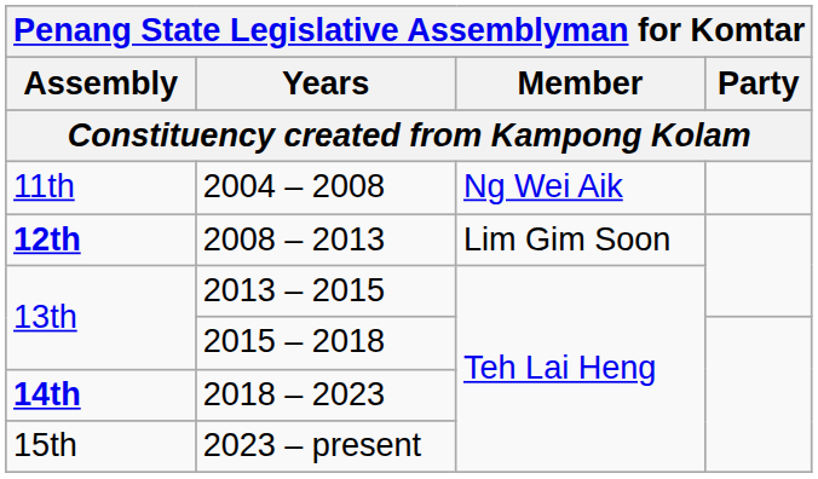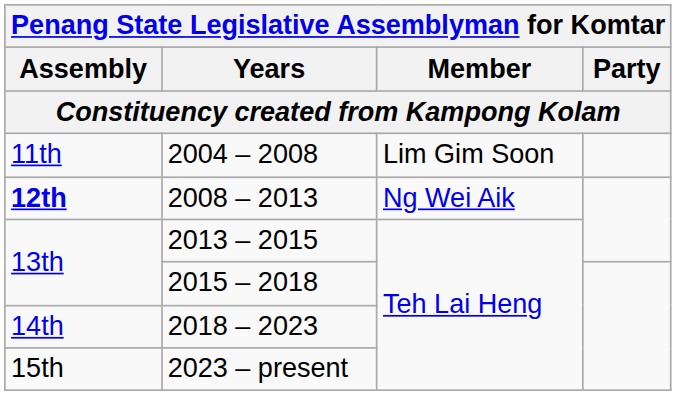2004 – 2008 | Member: Ng Wei Aik -> Lim Gim Soon
2008 – 2013 | Member: Lim Gim Soon -> Ng Wei Aik
2018 – 2023 | Assembly: bold -> normal
